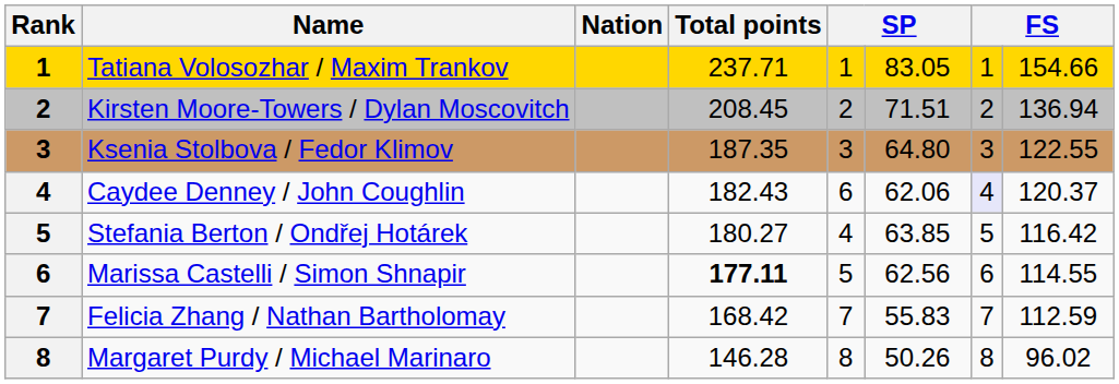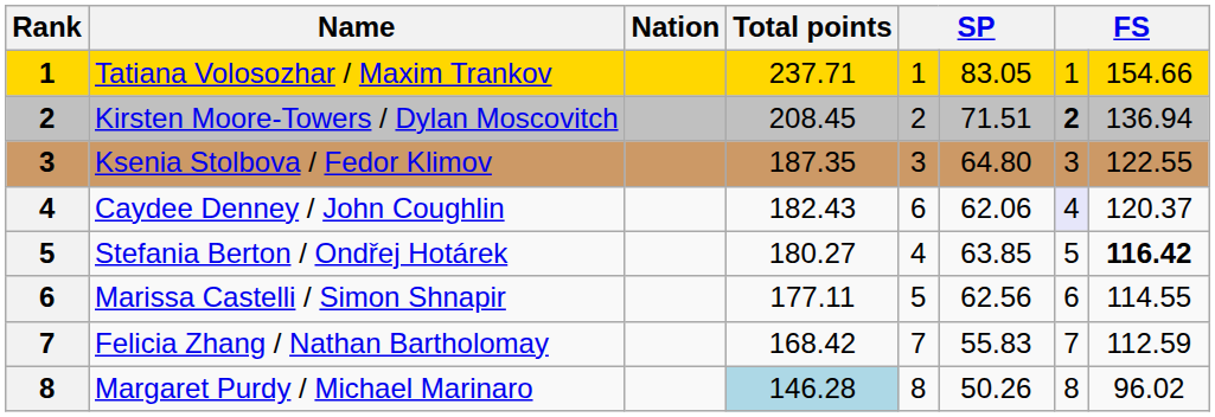Kirsten Moore-Towers / Dylan Moscovitch | column 7: normal -> bold
Stefania Berton / Ondřej Hotárek | column 8: normal -> bold
Marissa Castelli / Simon Shnapir | Total points: bold -> normal
Margaret Purdy / Michael Marinaro | Total points: no background -> lightblue background
